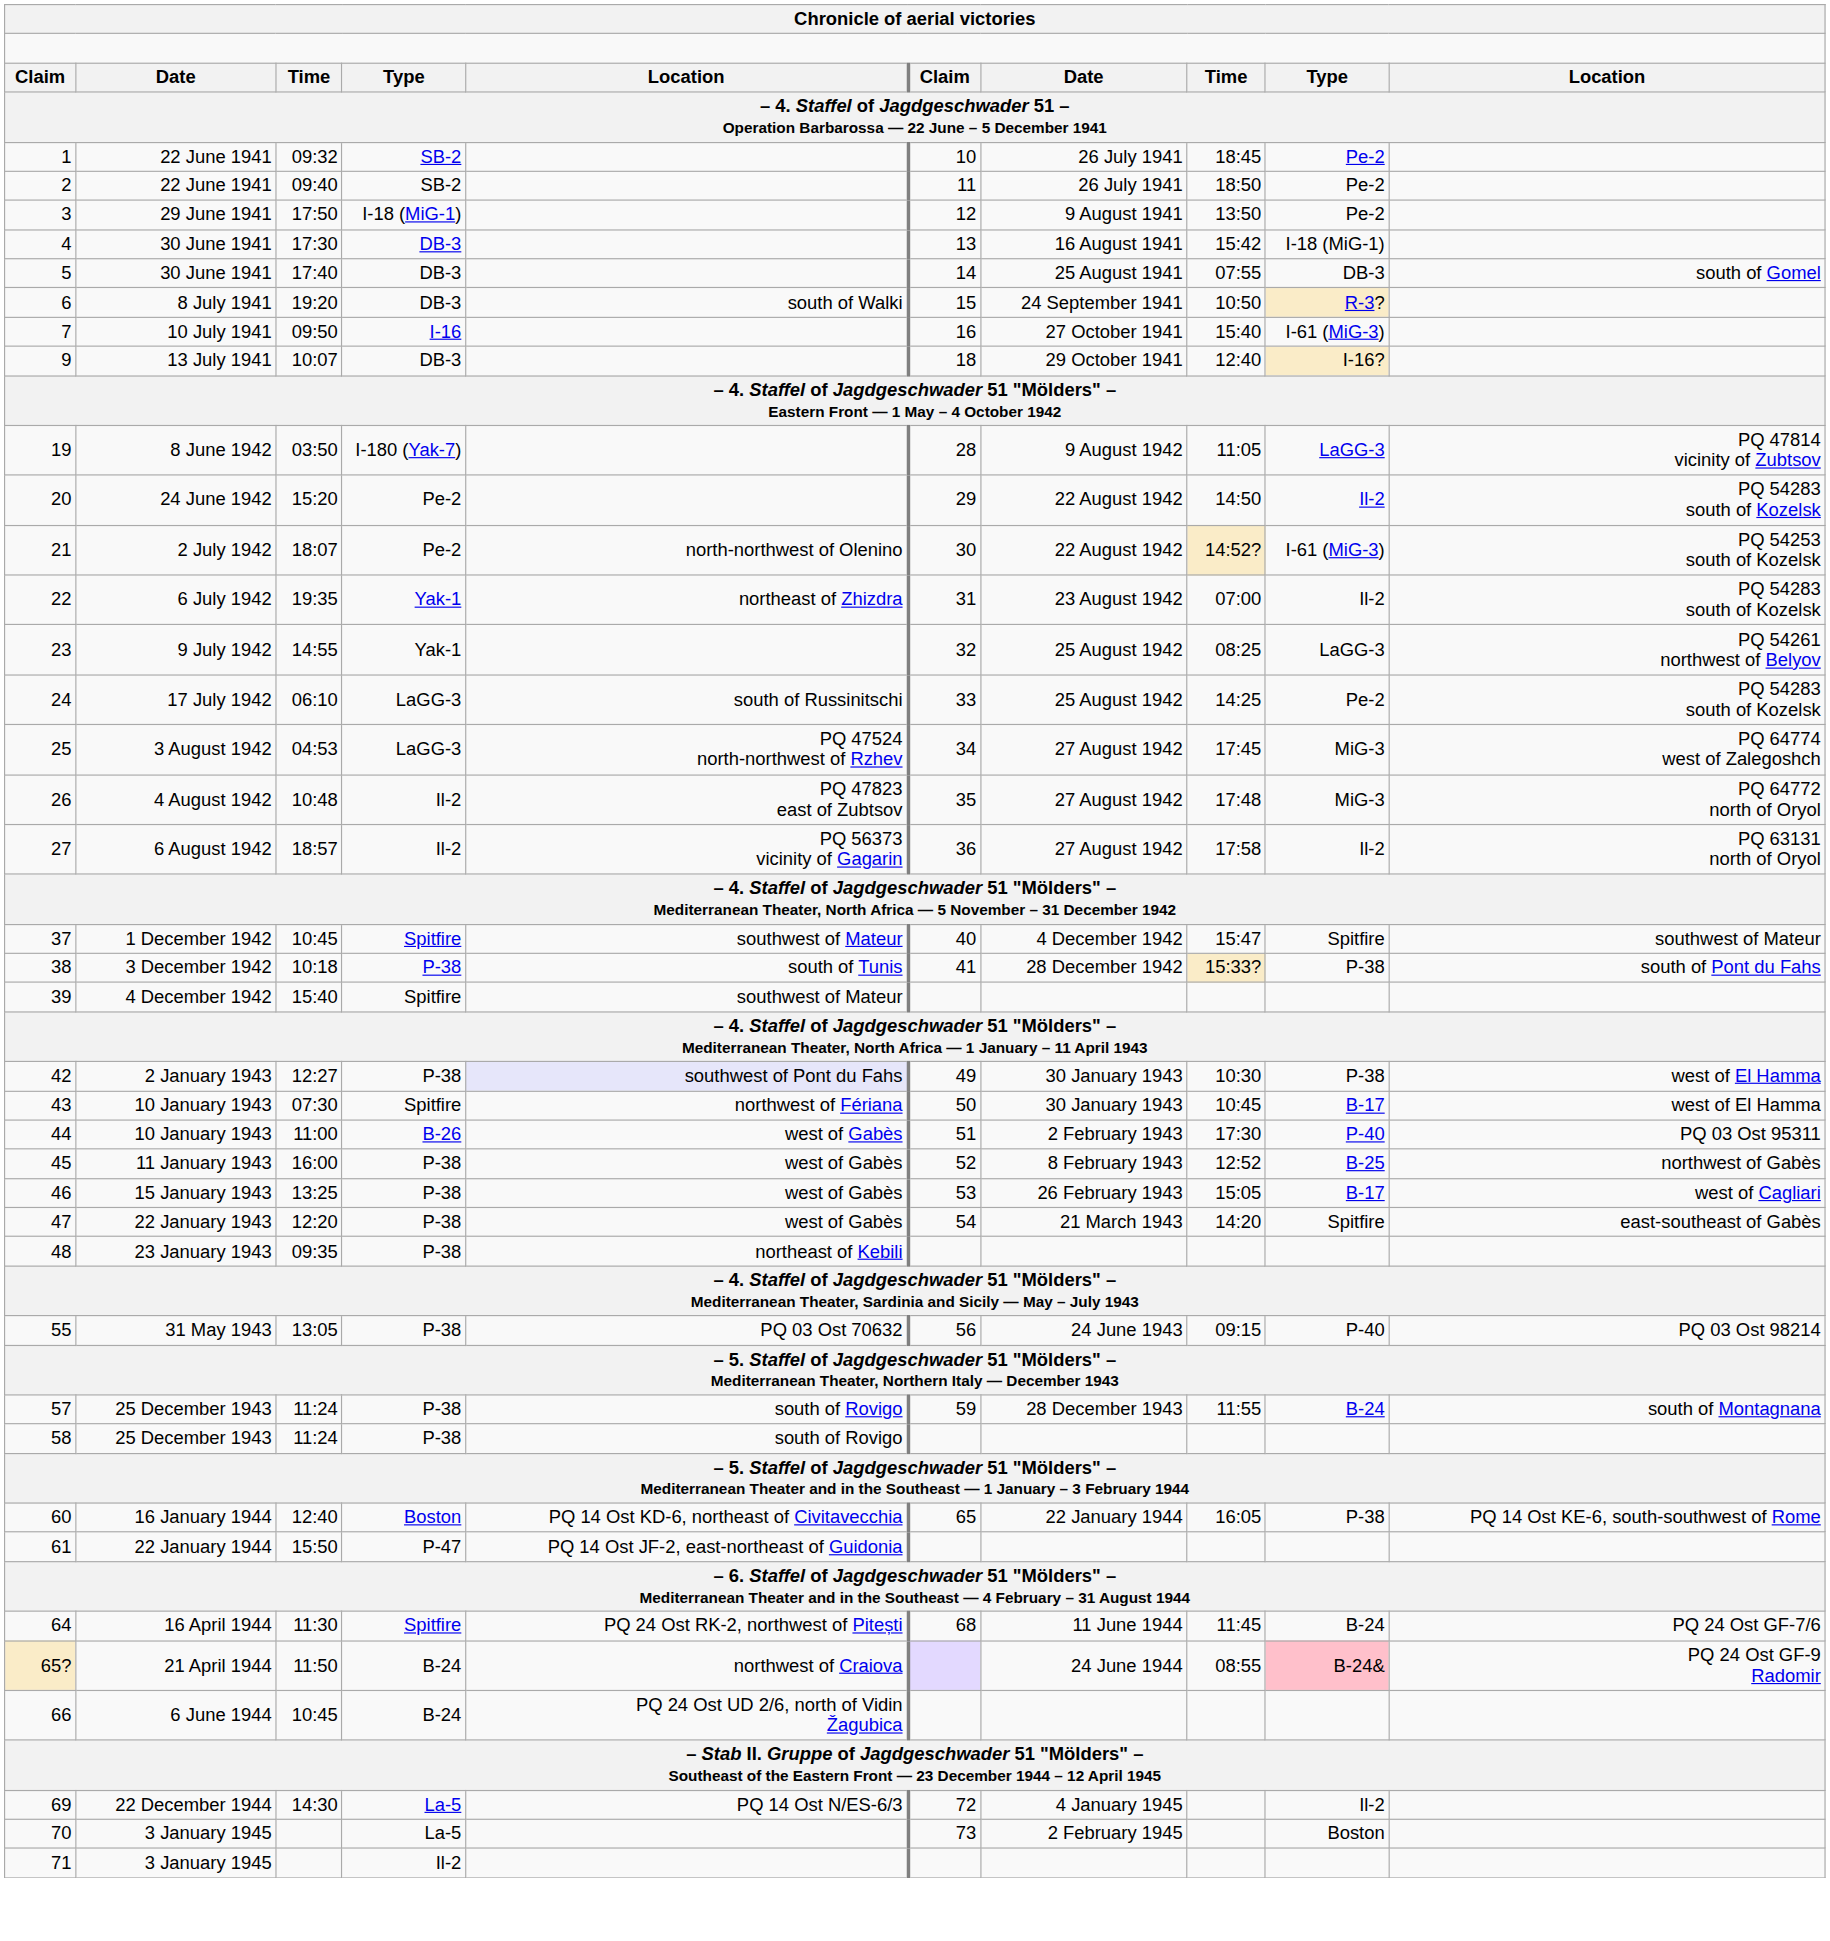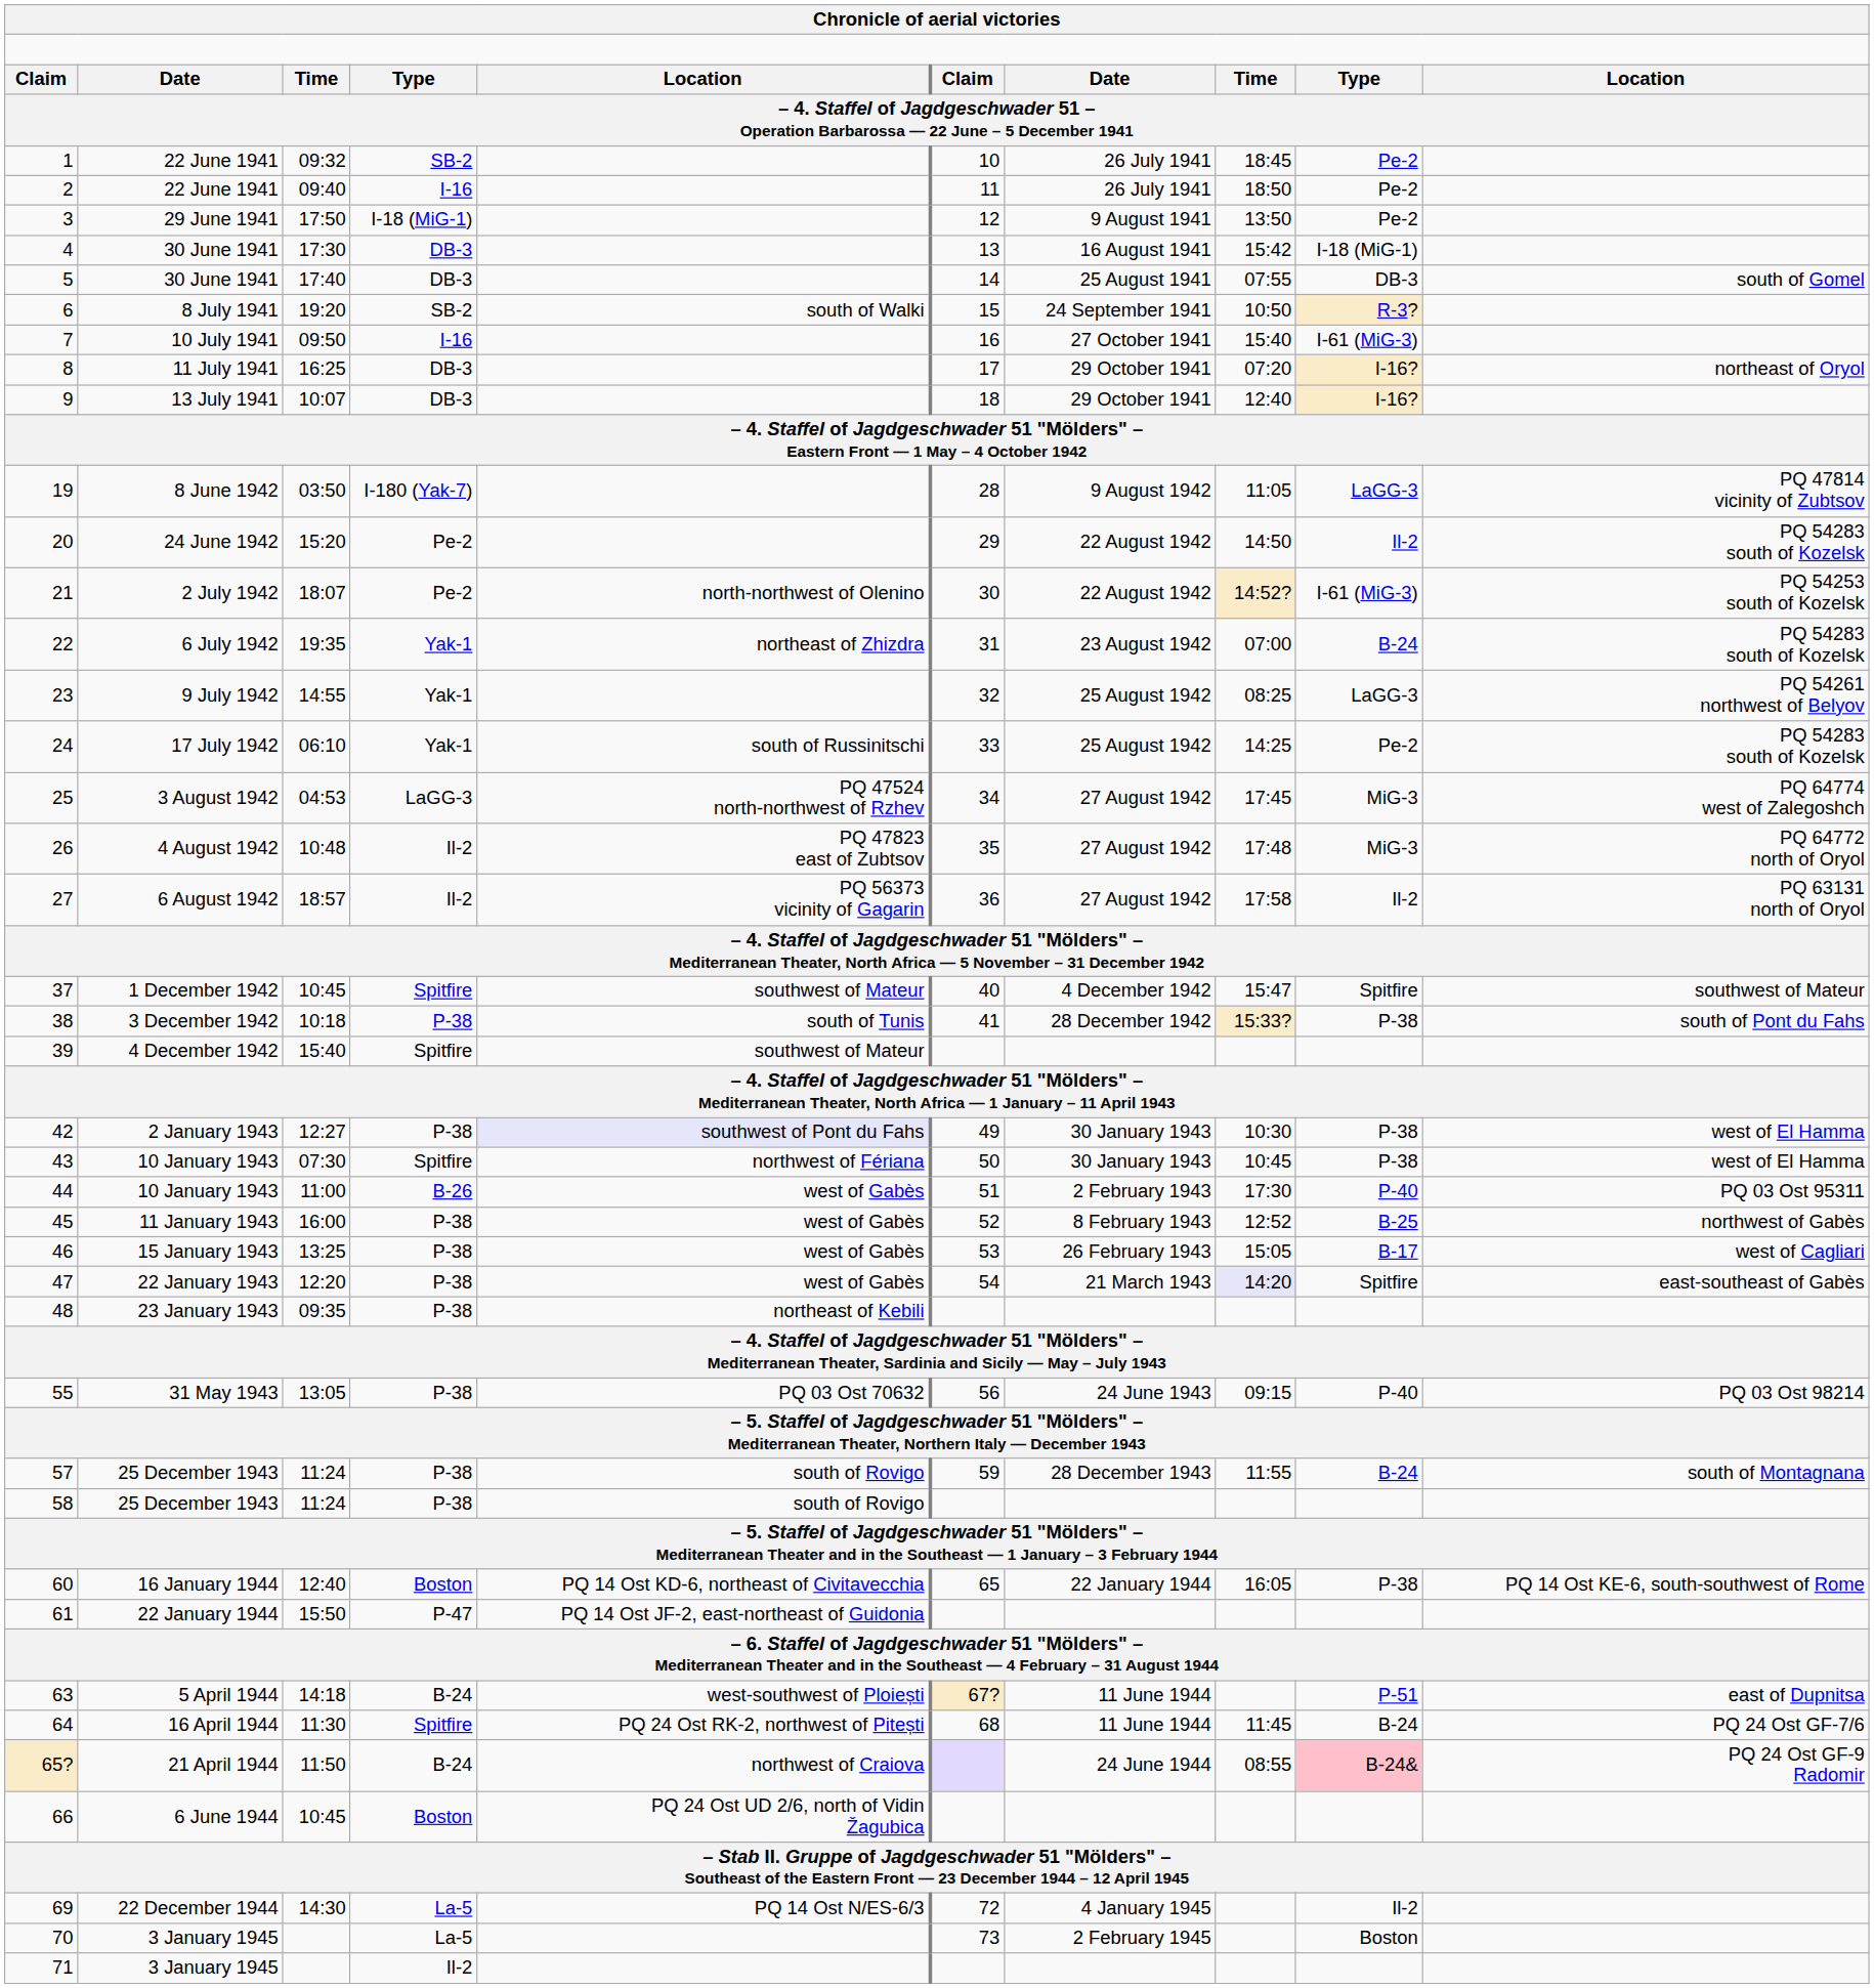2 | column 4: SB-2 -> I-16
6 | column 4: DB-3 -> SB-2
+ row: 8 | 11 July 1941 | 16:25 | DB-3 | 17 | 29 October 1941 | 07:20 | I-16? | northeast of Oryol
22 | column 9: Il-2 -> B-24
24 | column 4: LaGG-3 -> Yak-1
43 | column 9: B-17 -> P-38
47 | column 8: no background -> lavender background
+ row: 63 | 5 April 1944 | 14:18 | B-24 | west-southwest of Ploiești | 67? | 11 June 1944 | P-51 | east of Dupnitsa
66 | column 4: B-24 -> Boston
